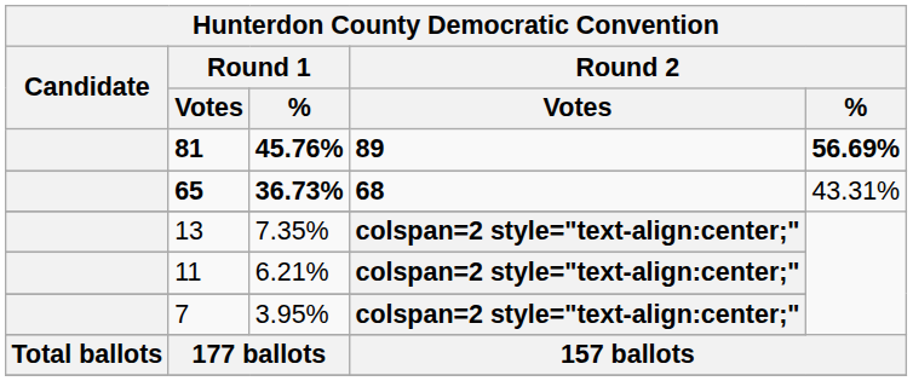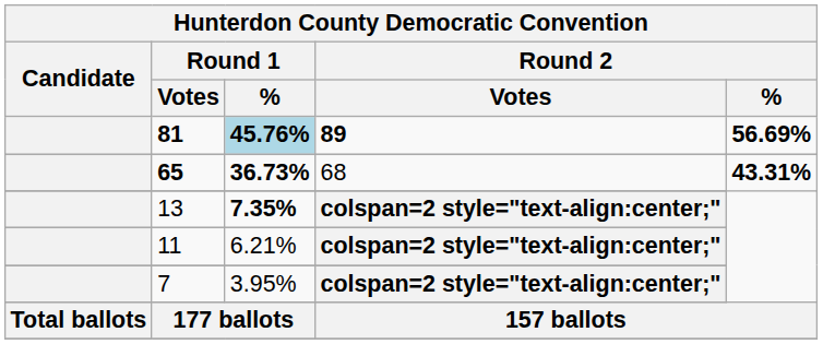81 | Round 1 / %: no background -> lightblue background
65 | Round 2 / Votes: bold -> normal
65 | Round 2 / %: normal -> bold
13 | Round 1 / %: normal -> bold
